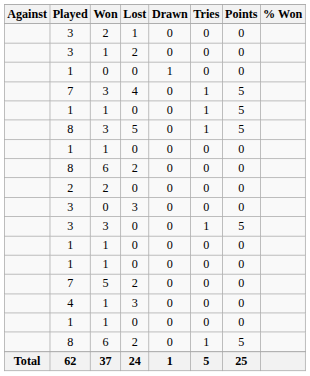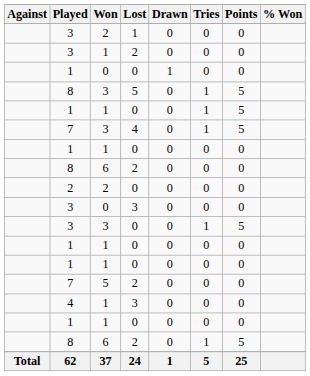rows swapped: 8 / 3 <-> 7 / 3
